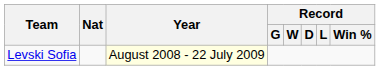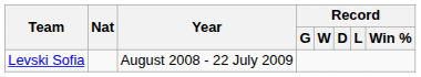Levski Sofia | Year: lightyellow background -> no background
